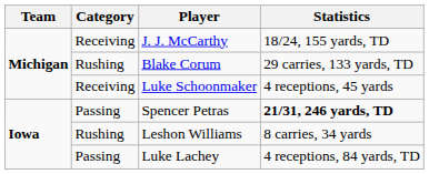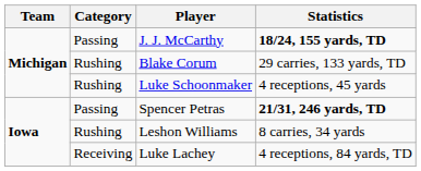J. J. McCarthy | Category: Receiving -> Passing
J. J. McCarthy | Statistics: normal -> bold
Luke Schoonmaker | Category: Receiving -> Rushing
Luke Lachey | Category: Passing -> Receiving
